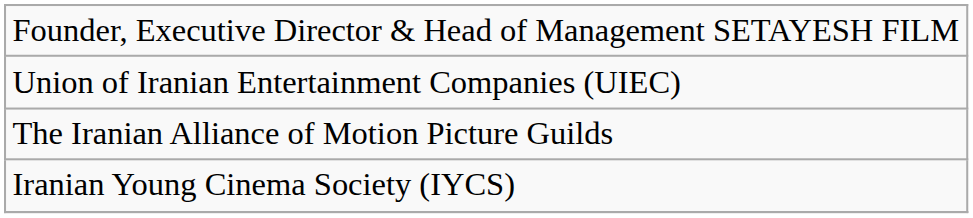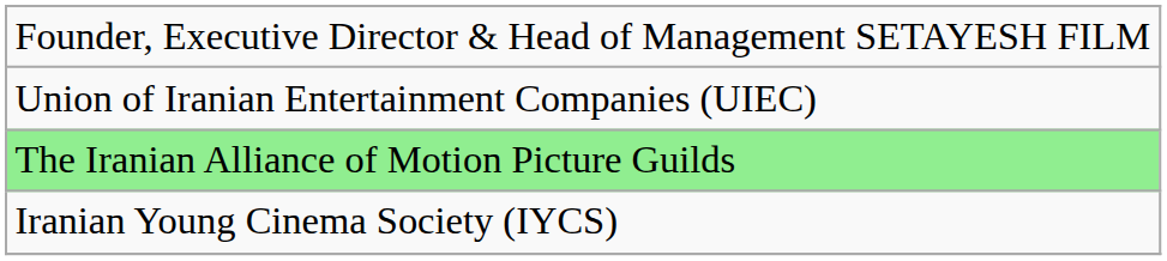row 3 | column 1: no background -> lightgreen background
